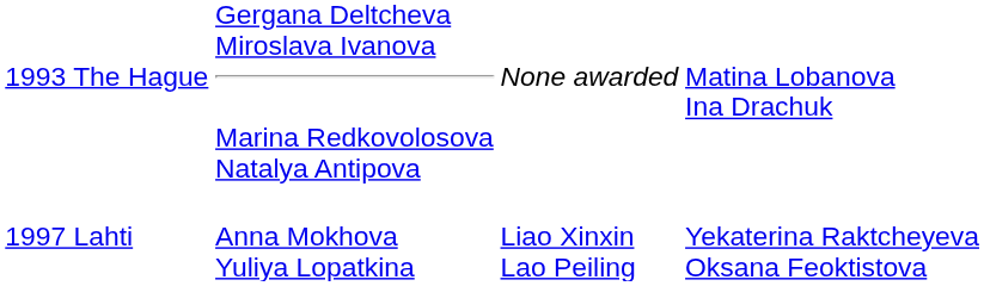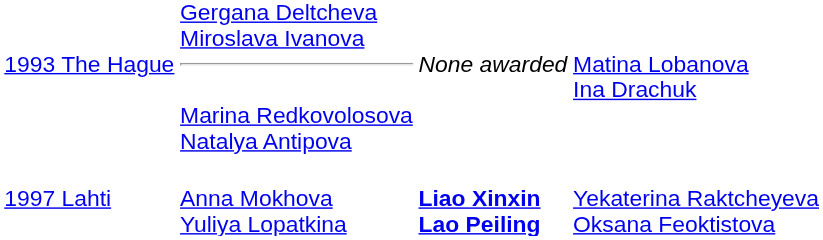1997 Lahti | column 3: normal -> bold
